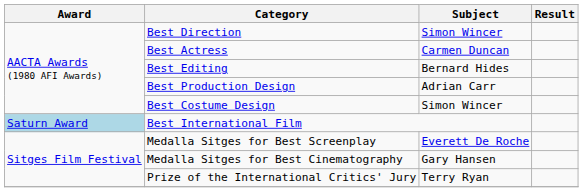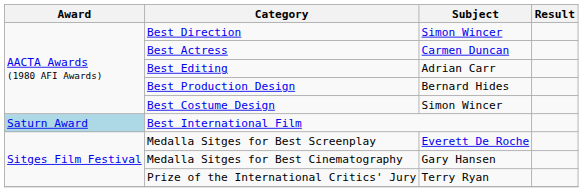Best Editing | Subject: Bernard Hides -> Adrian Carr
Best Production Design | Subject: Adrian Carr -> Bernard Hides
